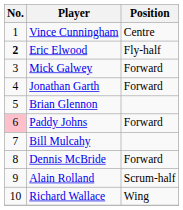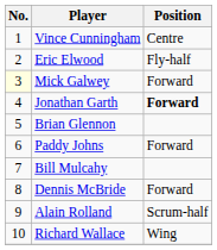Eric Elwood | No.: bold -> normal
Mick Galwey | No.: no background -> lightyellow background
Jonathan Garth | Position: normal -> bold
Paddy Johns | No.: pink background -> no background
